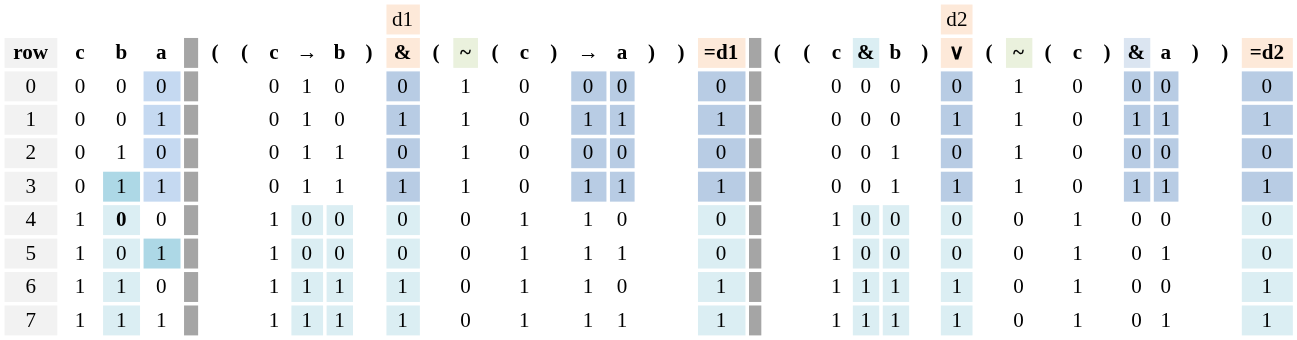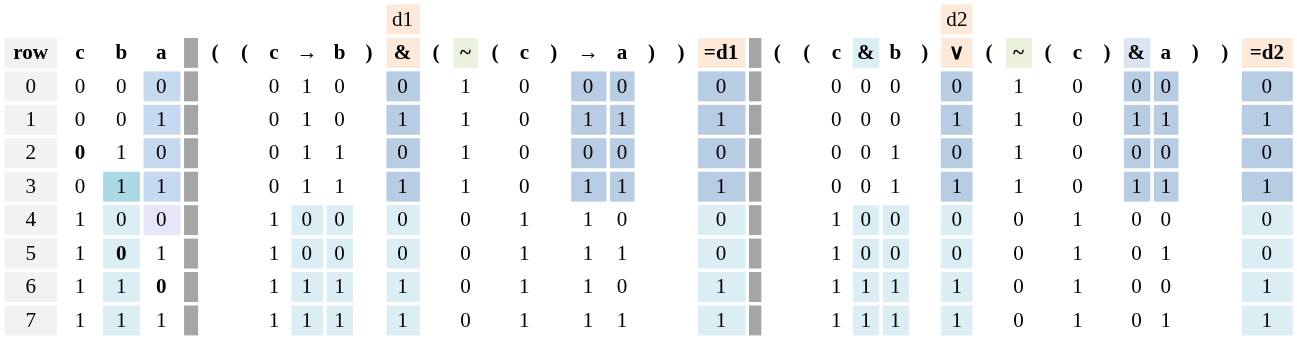2 | column 2: normal -> bold
4 | column 3: bold -> normal
4 | column 4: no background -> lavender background
5 | column 3: normal -> bold
5 | column 4: lightblue background -> no background
6 | column 4: normal -> bold
